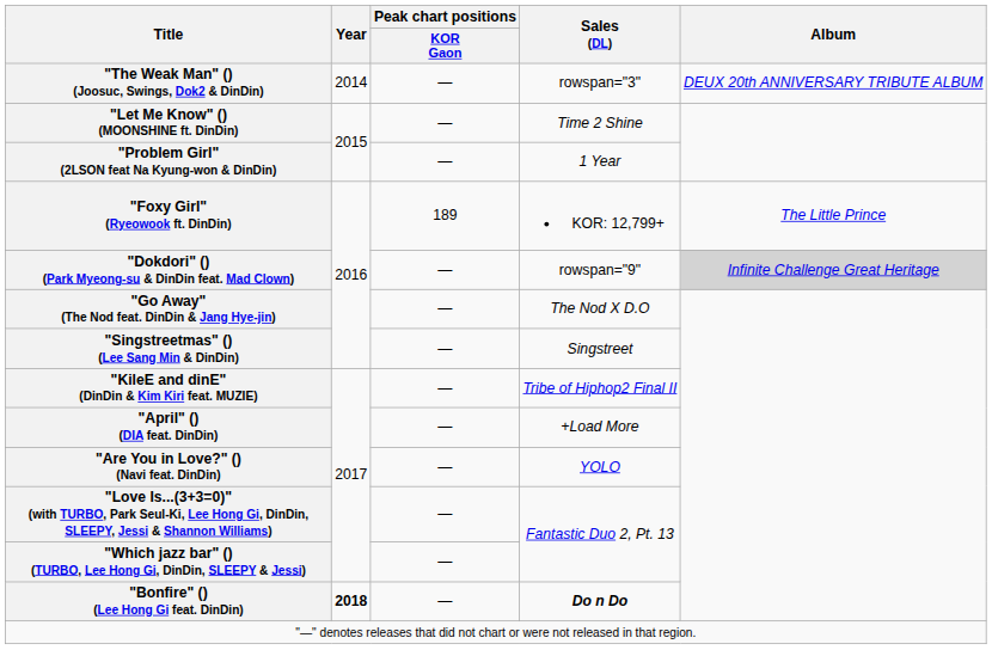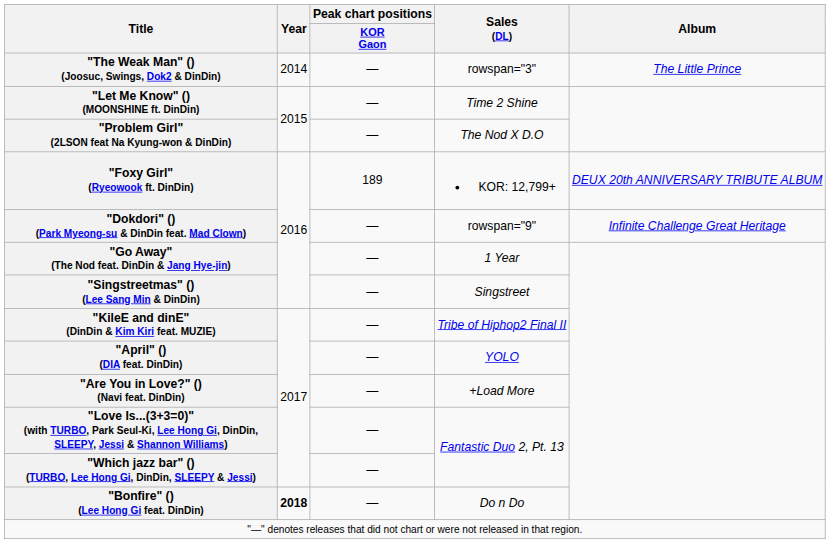"The Weak Man" () (Joosuc, Swings, Dok2 & DinDin) | Album: DEUX 20th ANNIVERSARY TRIBUTE ALBUM -> The Little Prince
"Problem Girl" (2LSON feat Na Kyung-won & DinDin) | Sales (DL): 1 Year -> The Nod X D.O
"Foxy Girl" (Ryeowook ft. DinDin) | Album: The Little Prince -> DEUX 20th ANNIVERSARY TRIBUTE ALBUM
"Dokdori" () (Park Myeong-su & DinDin feat. Mad Clown) | Album: lightgrey background -> no background
"Go Away" (The Nod feat. DinDin & Jang Hye-jin) | Sales (DL): The Nod X D.O -> 1 Year
"April" () (DIA feat. DinDin) | Sales (DL): +Load More -> YOLO
"Are You in Love?" () (Navi feat. DinDin) | Sales (DL): YOLO -> +Load More
"Bonfire" () (Lee Hong Gi feat. DinDin) | Sales (DL): bold -> normal
